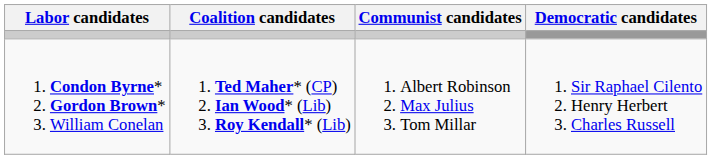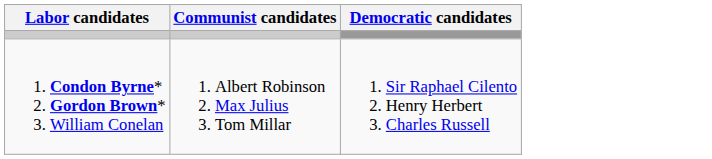- column: Coalition candidates | Ted Maher* (CP) Ian Wood* (Lib) Roy Kendall* (Lib)
